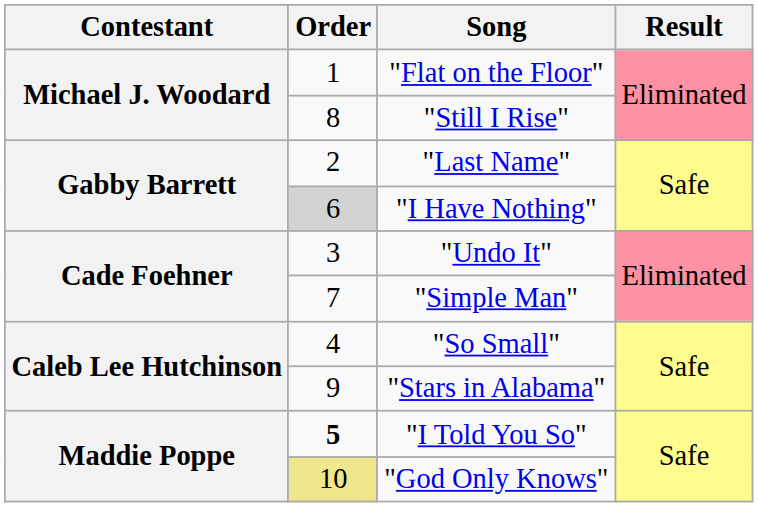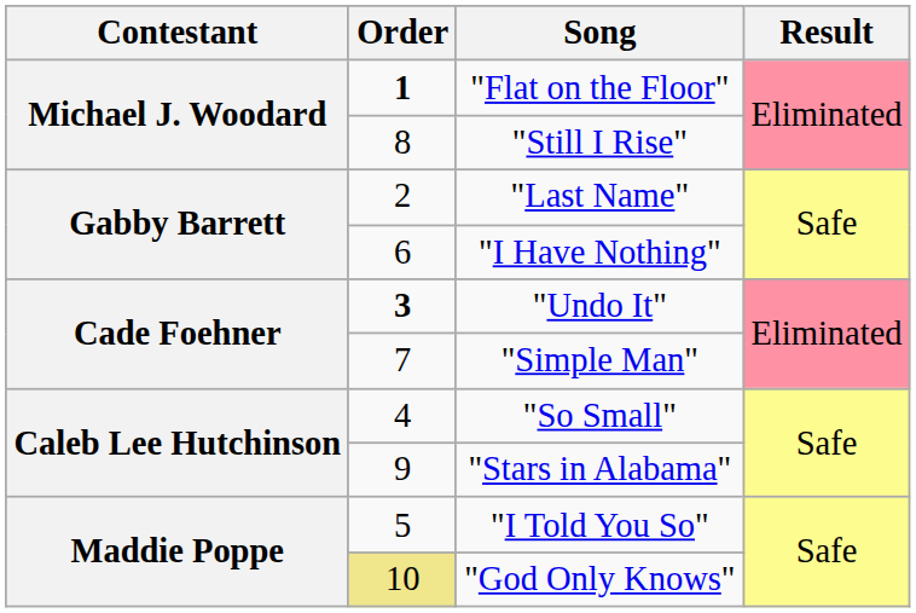"Flat on the Floor" | Order: normal -> bold
"I Have Nothing" | Order: lightgrey background -> no background
"Undo It" | Order: normal -> bold
"I Told You So" | Order: bold -> normal
